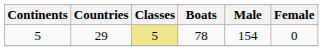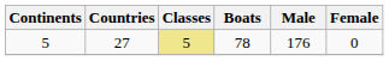row 2 | Countries: 29 -> 27
row 2 | Male: 154 -> 176
